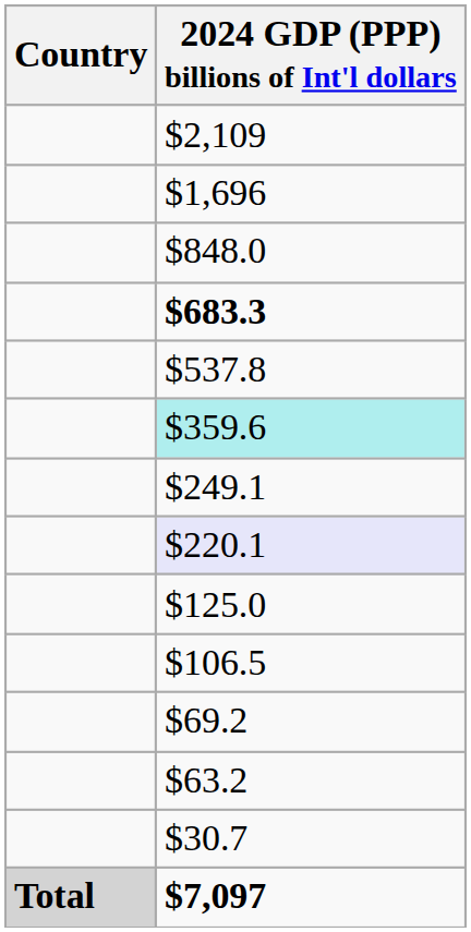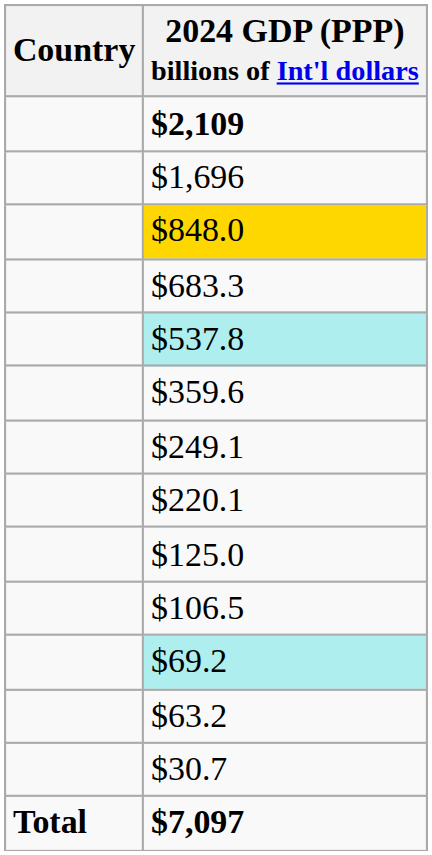$2,109 | 2024 GDP (PPP) billions of Int'l dollars: normal -> bold
$848.0 | 2024 GDP (PPP) billions of Int'l dollars: no background -> gold background
$683.3 | 2024 GDP (PPP) billions of Int'l dollars: bold -> normal
$537.8 | 2024 GDP (PPP) billions of Int'l dollars: no background -> paleturquoise background
$359.6 | 2024 GDP (PPP) billions of Int'l dollars: paleturquoise background -> no background
$220.1 | 2024 GDP (PPP) billions of Int'l dollars: lavender background -> no background
$69.2 | 2024 GDP (PPP) billions of Int'l dollars: no background -> paleturquoise background
$7,097 | Country: lightgrey background -> no background
